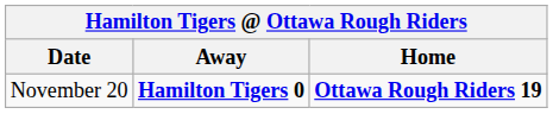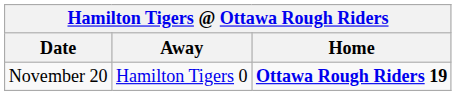November 20 | Away: bold -> normal
